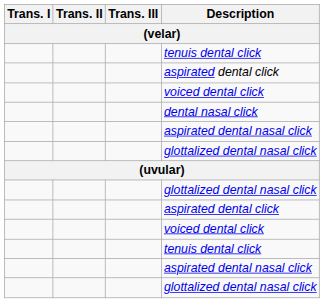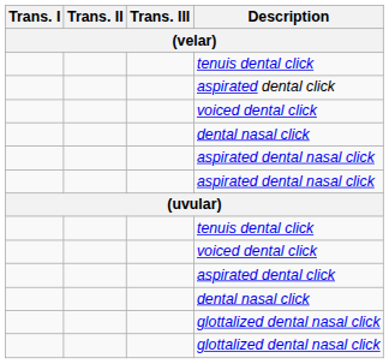row 8 | Description: glottalized dental nasal click -> aspirated dental nasal click
row 10 | Description: glottalized dental nasal click -> tenuis dental click
row 11 | Description: aspirated dental click -> voiced dental click
row 12 | Description: voiced dental click -> aspirated dental click
row 13 | Description: tenuis dental click -> dental nasal click
row 14 | Description: aspirated dental nasal click -> glottalized dental nasal click
